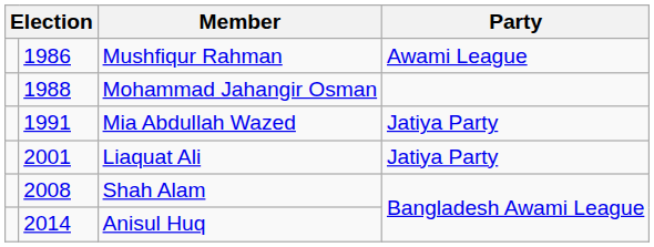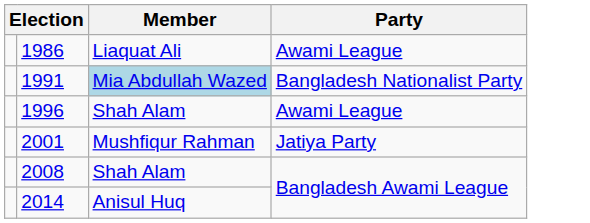1986 | Member: Mushfiqur Rahman -> Liaquat Ali
- row: 1988 | Mohammad Jahangir Osman
1991 | Member: no background -> lightblue background
1991 | Party: Jatiya Party -> Bangladesh Nationalist Party
+ row: 1996 | Shah Alam | Awami League
2001 | Member: Liaquat Ali -> Mushfiqur Rahman
